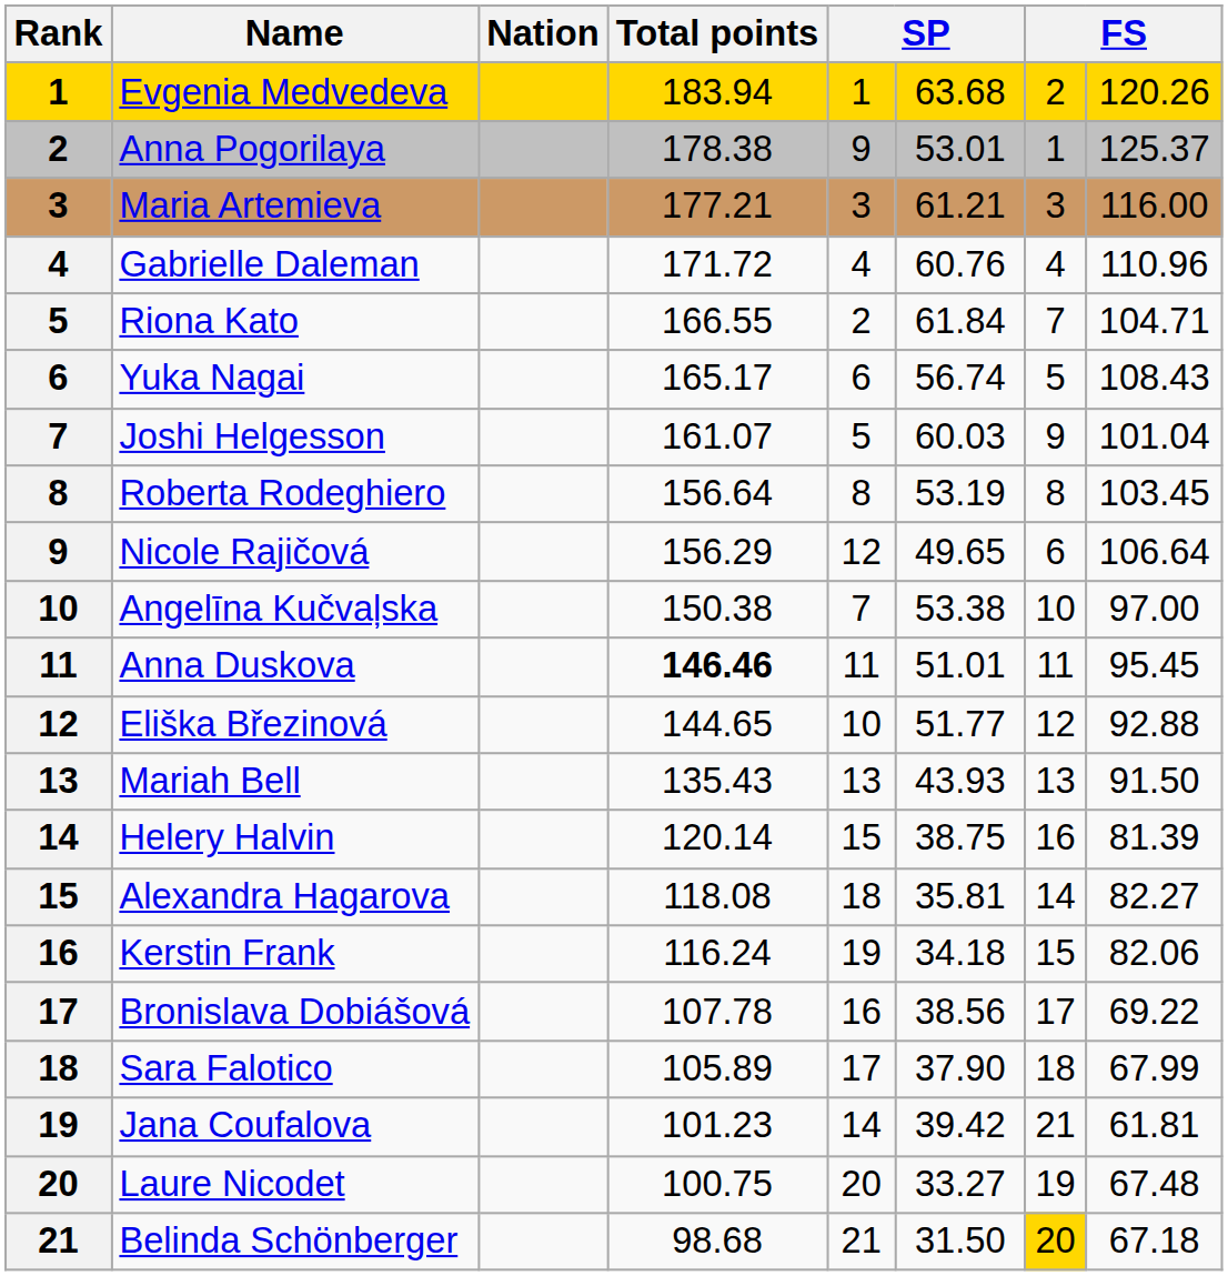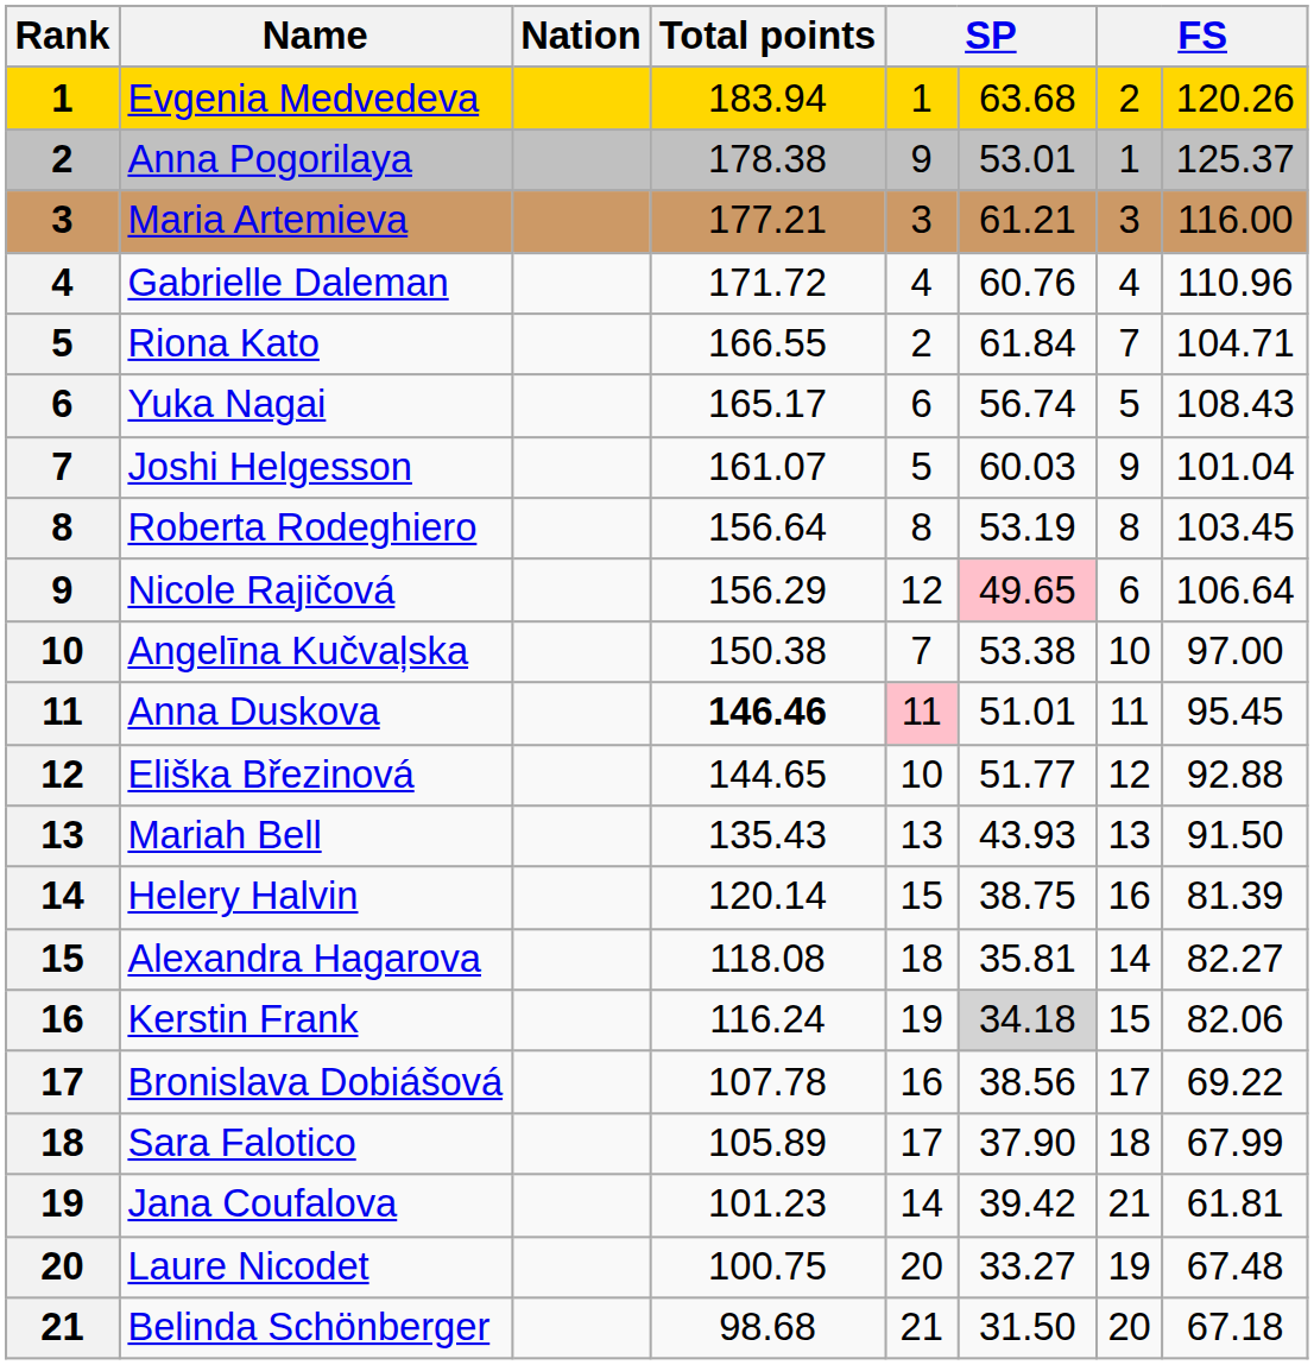Nicole Rajičová | column 6: no background -> pink background
Anna Duskova | column 5: no background -> pink background
Kerstin Frank | column 6: no background -> lightgrey background
Belinda Schönberger | column 7: gold background -> no background
